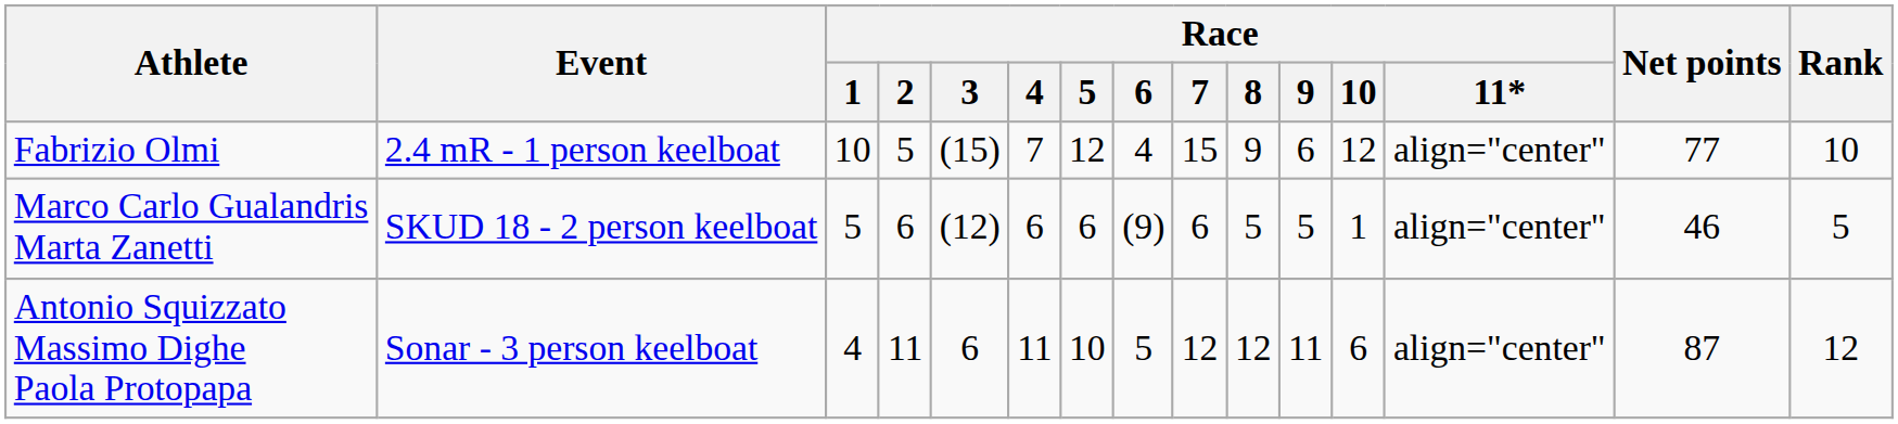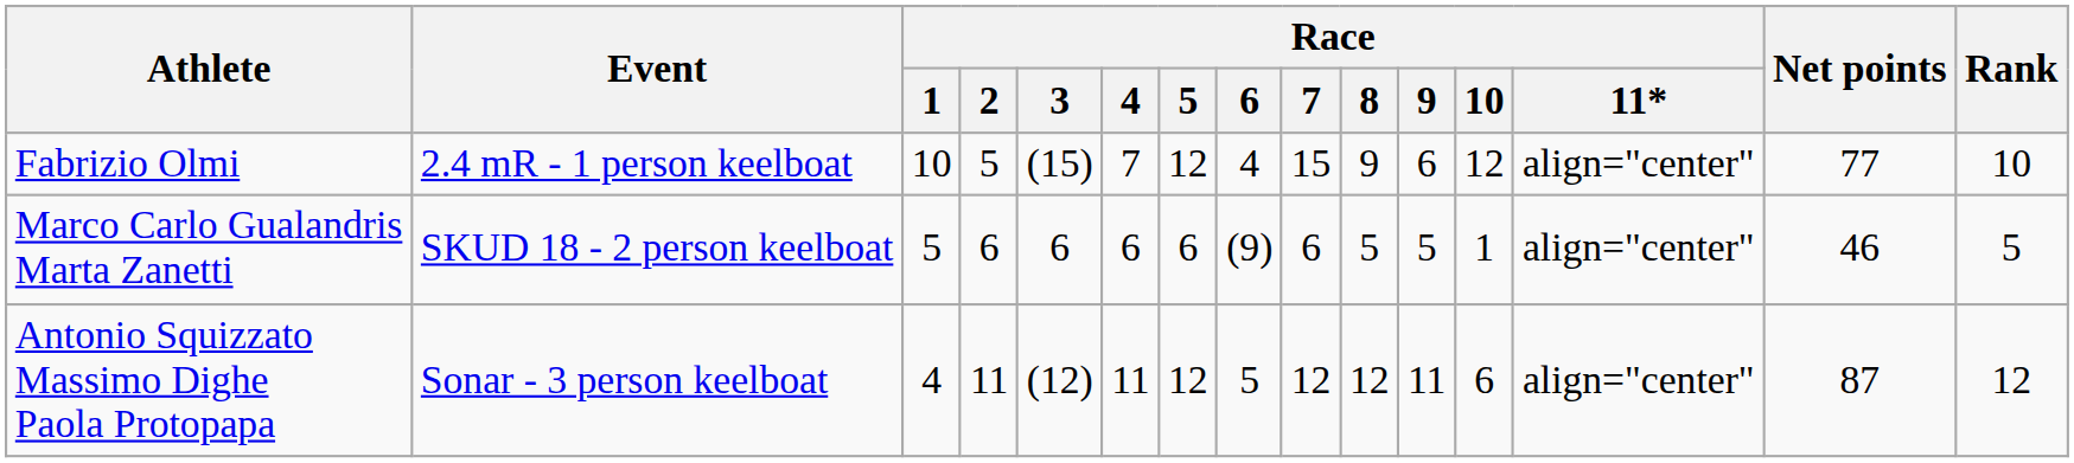Marco Carlo Gualandris Marta Zanetti | Race / 3: (12) -> 6
Antonio Squizzato Massimo Dighe Paola Protopapa | Race / 3: 6 -> (12)
Antonio Squizzato Massimo Dighe Paola Protopapa | Race / 5: 10 -> 12
